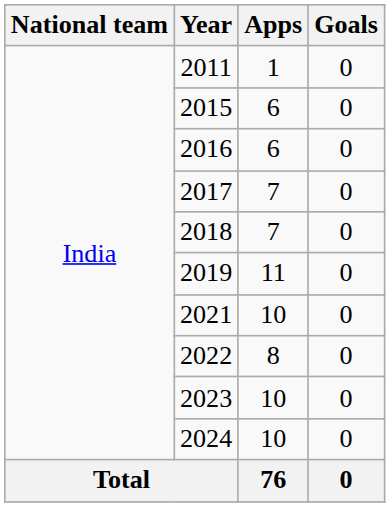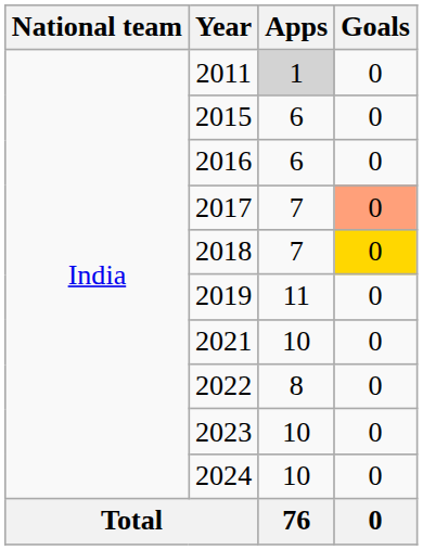2011 | Apps: no background -> lightgrey background
2017 | Goals: no background -> lightsalmon background
2018 | Goals: no background -> gold background
